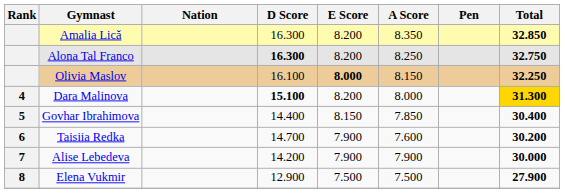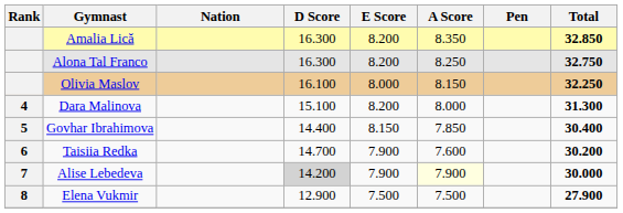Alona Tal Franco | D Score: bold -> normal
Olivia Maslov | E Score: bold -> normal
Dara Malinova | D Score: bold -> normal
Dara Malinova | Total: gold background -> no background
Alise Lebedeva | D Score: no background -> lightgrey background
Alise Lebedeva | A Score: no background -> lightyellow background
